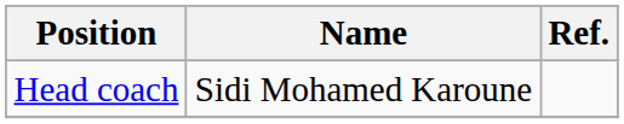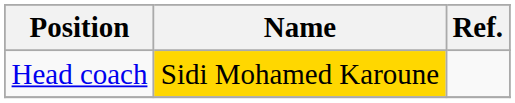Head coach | Name: no background -> gold background
